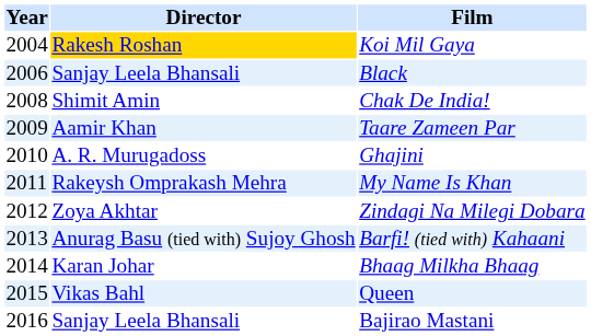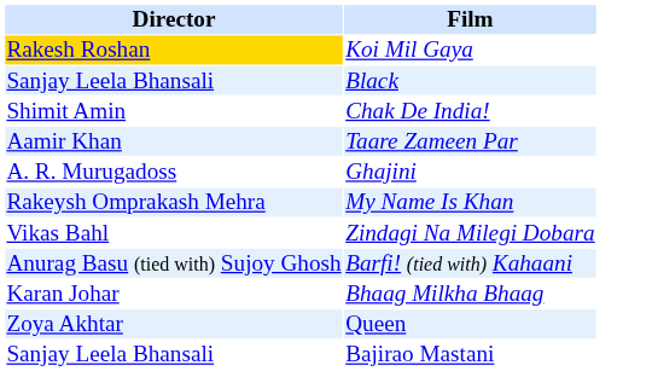- column: Year | 2004 | 2006 | 2008 | 2009 | 2010 | 2011 | 2012 | 2013 | 2014 | 2015 | 2016
Zindagi Na Milegi Dobara | Director: Zoya Akhtar -> Vikas Bahl
Queen | Director: Vikas Bahl -> Zoya Akhtar
